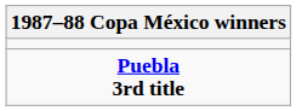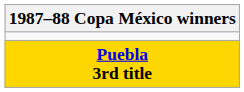row 3 | column 1: no background -> gold background
